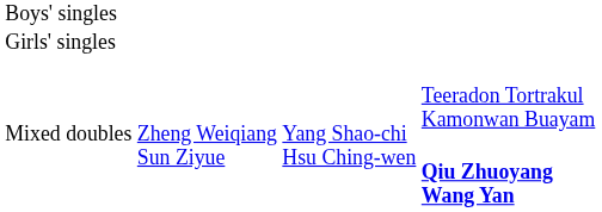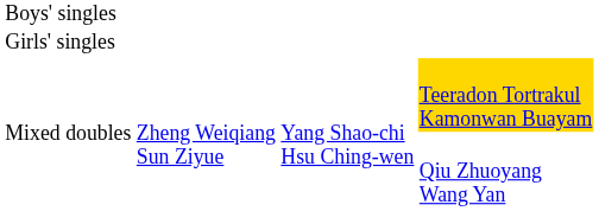Mixed doubles / Teeradon Tortrakul Kamonwan Buayam | column 4: no background -> gold background
Mixed doubles / Qiu Zhuoyang Wang Yan | column 4: bold -> normal
